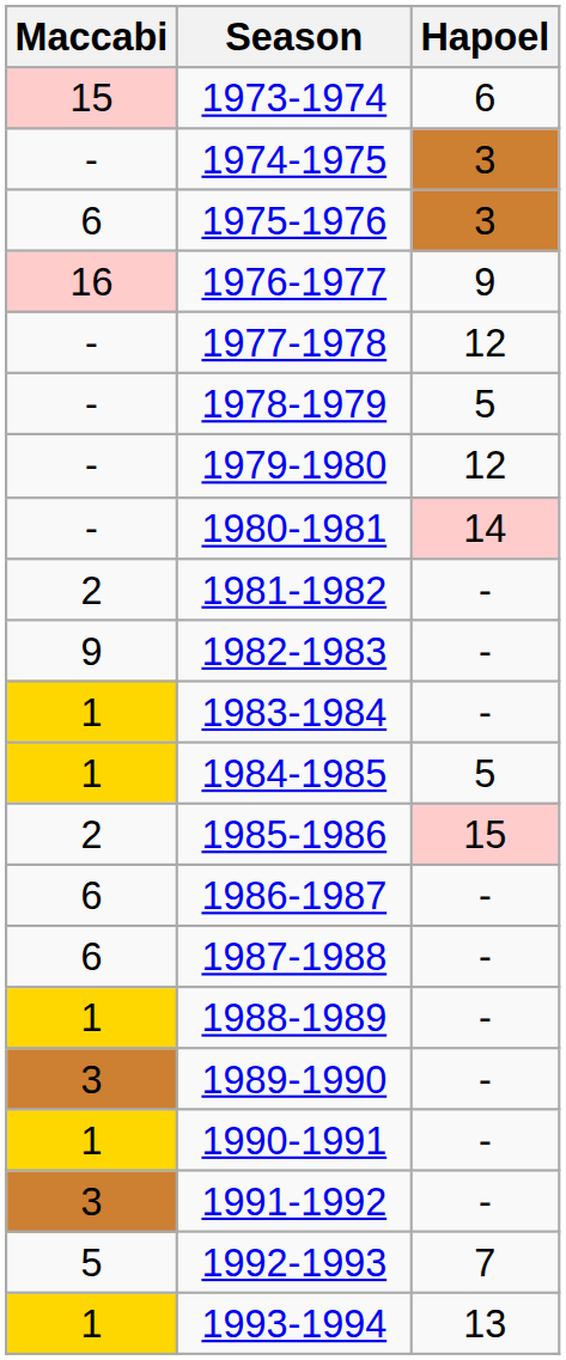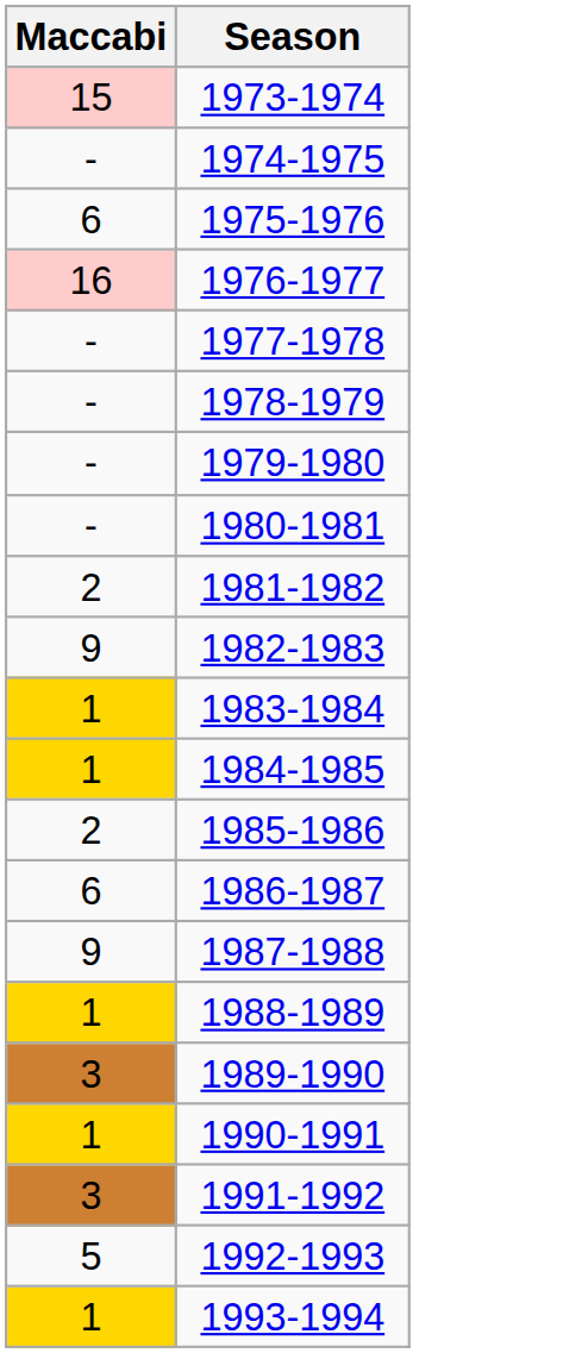- column: Hapoel | 6 | 3 | 3 | 9 | 12 | 5 | 12 | 14 | - | - | - | 5 | 15 | - | - | - | - | - | - | 7 | 13
1987-1988 | Maccabi: 6 -> 9
